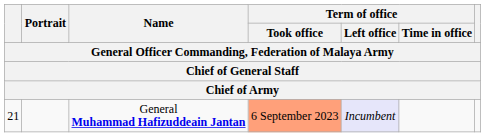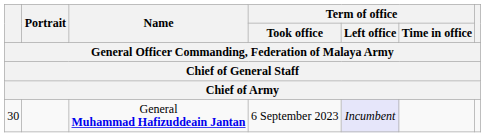General Muhammad Hafizuddeain Jantan | column 1: 21 -> 30
General Muhammad Hafizuddeain Jantan | Term of office / Took office: lightsalmon background -> no background
